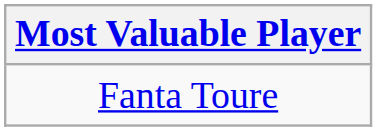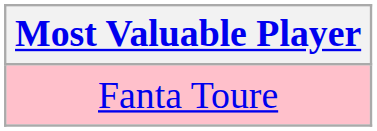row 2 | column 1: no background -> pink background
